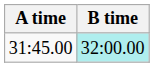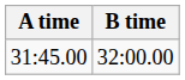31:45.00 | B time: paleturquoise background -> no background
